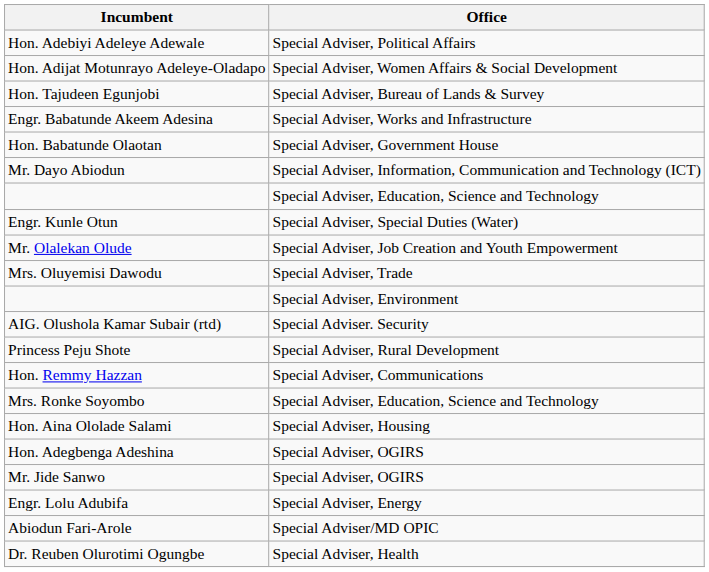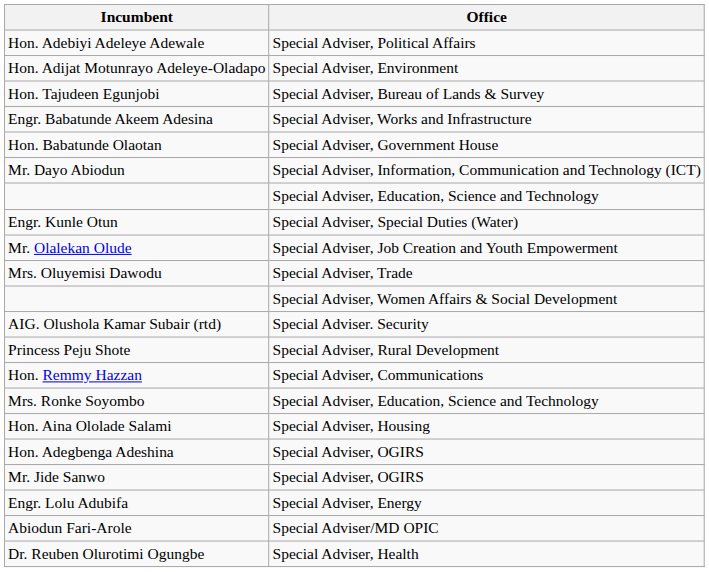row 3 | Office: Special Adviser, Women Affairs & Social Development -> Special Adviser, Environment
row 12 | Office: Special Adviser, Environment -> Special Adviser, Women Affairs & Social Development
